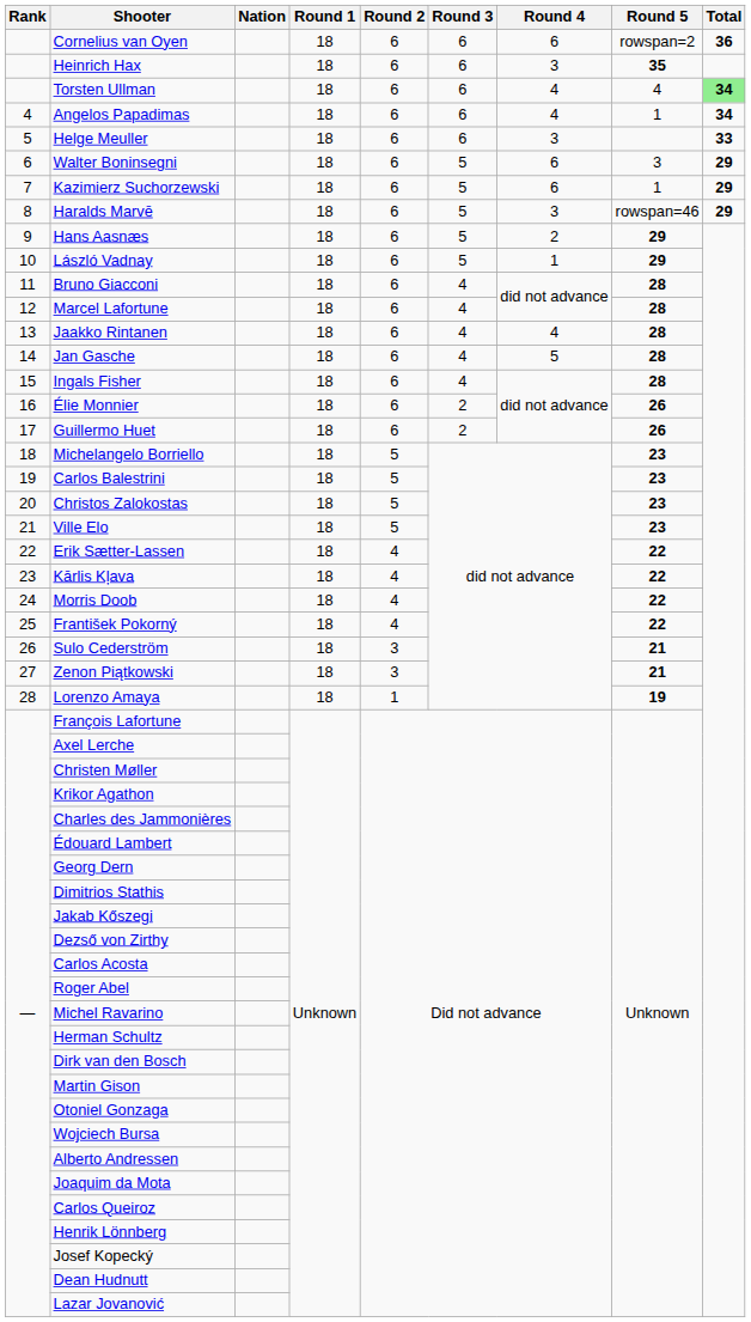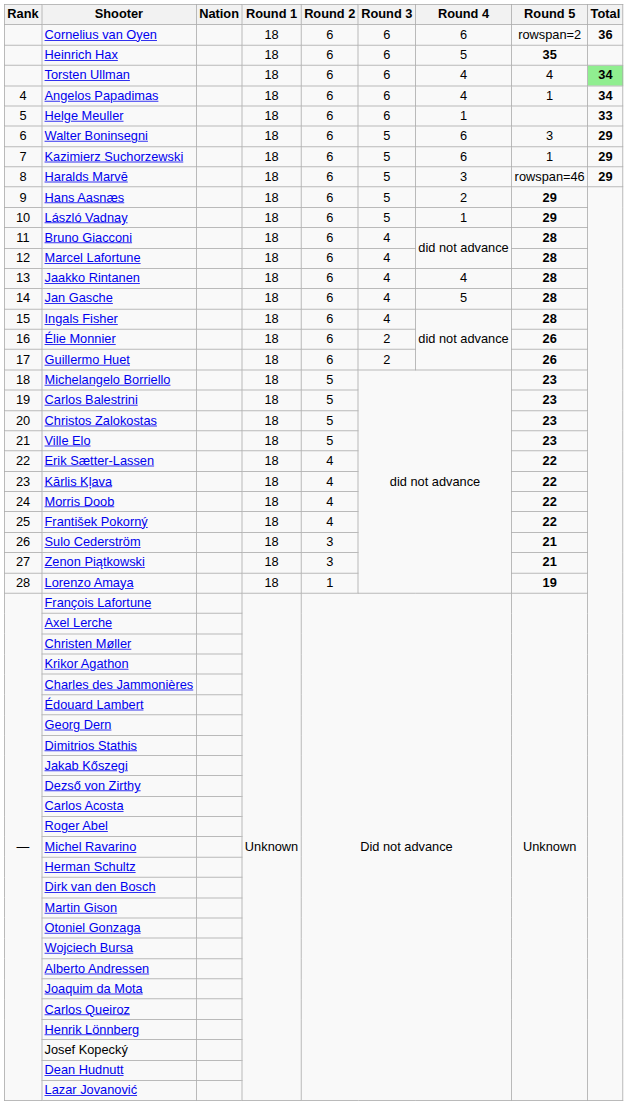Heinrich Hax | Round 4: 3 -> 5
Helge Meuller | Round 4: 3 -> 1
